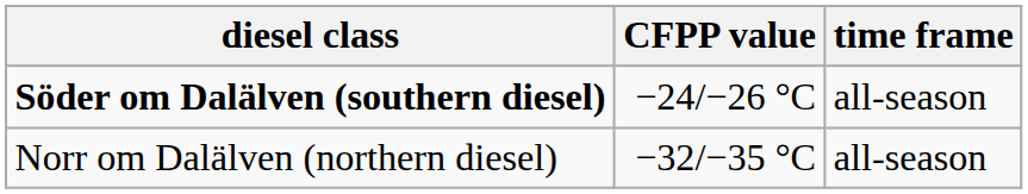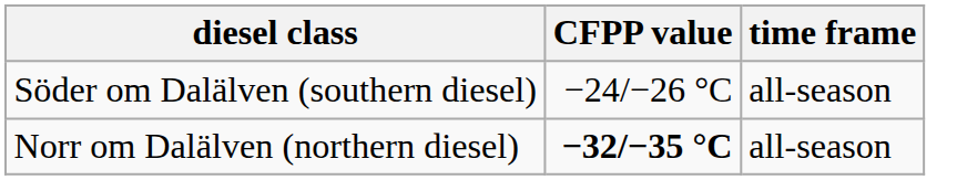row 2 | diesel class: bold -> normal
row 3 | CFPP value: normal -> bold
